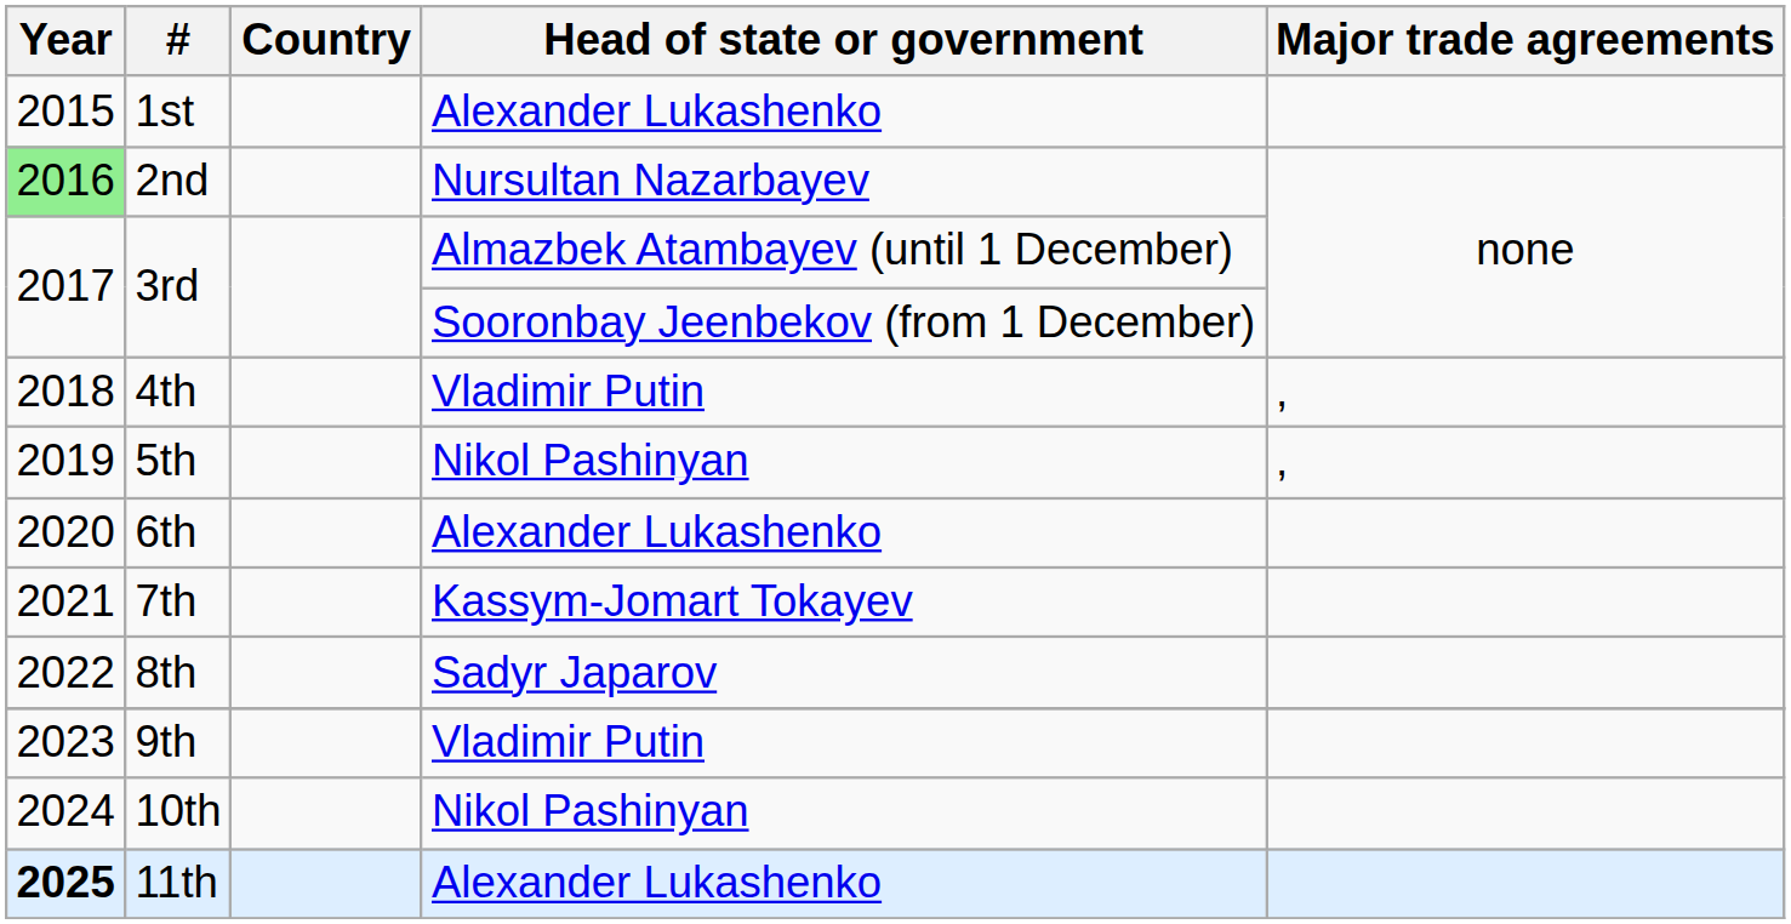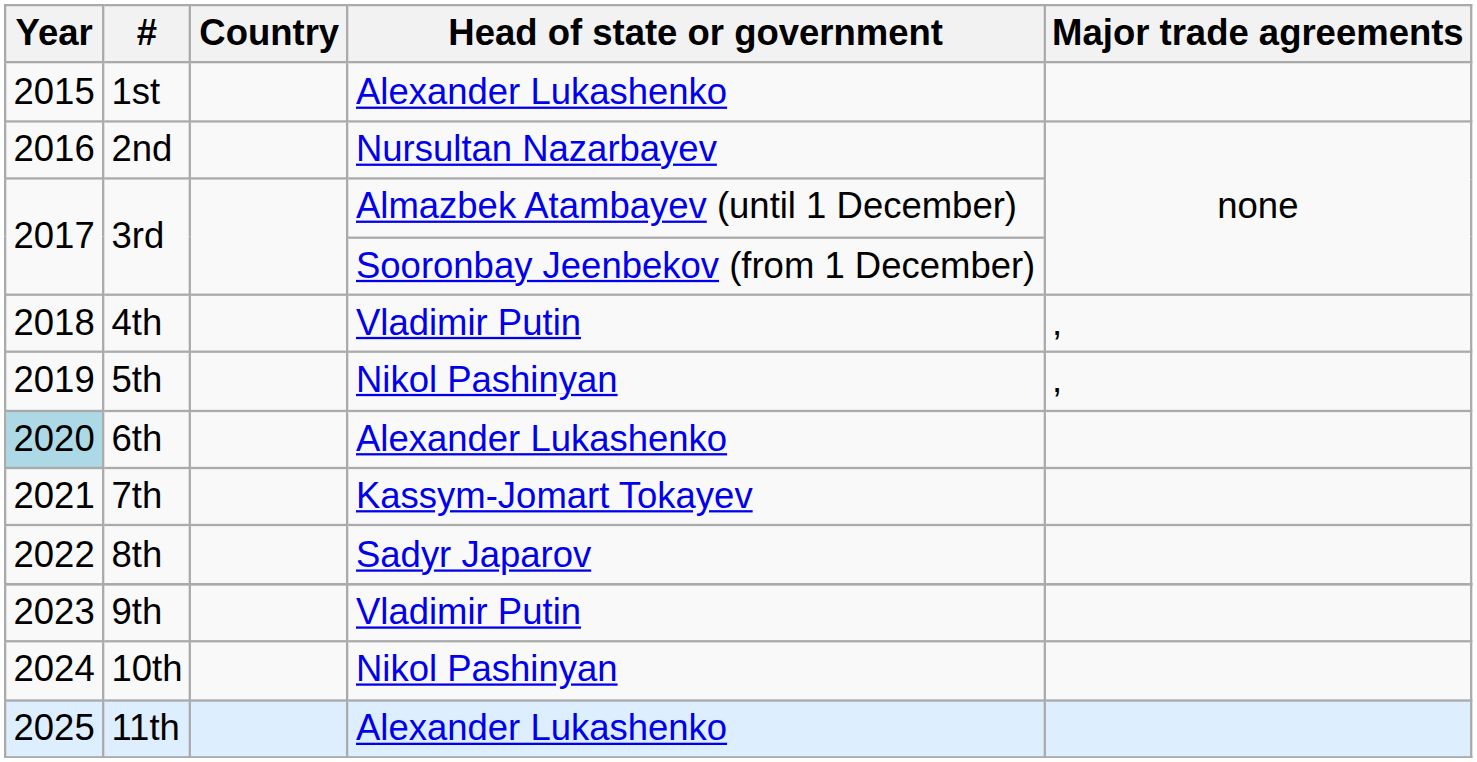2nd | Year: lightgreen background -> no background
6th | Year: no background -> lightblue background
11th | Year: bold -> normal
